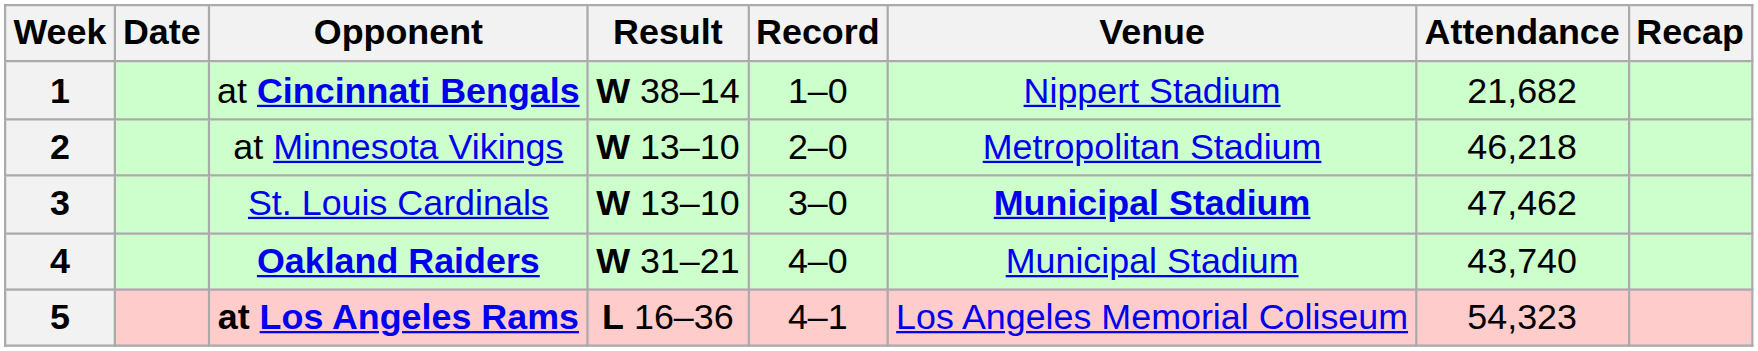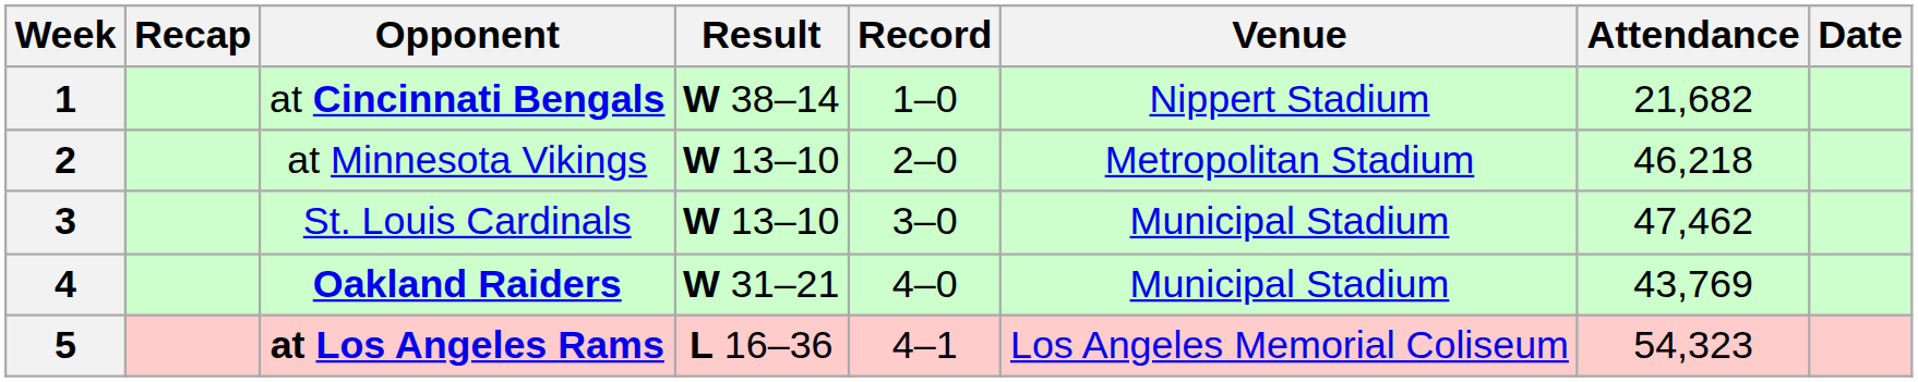columns swapped: Date <-> Recap
3 | Venue: bold -> normal
4 | Attendance: 43,740 -> 43,769
